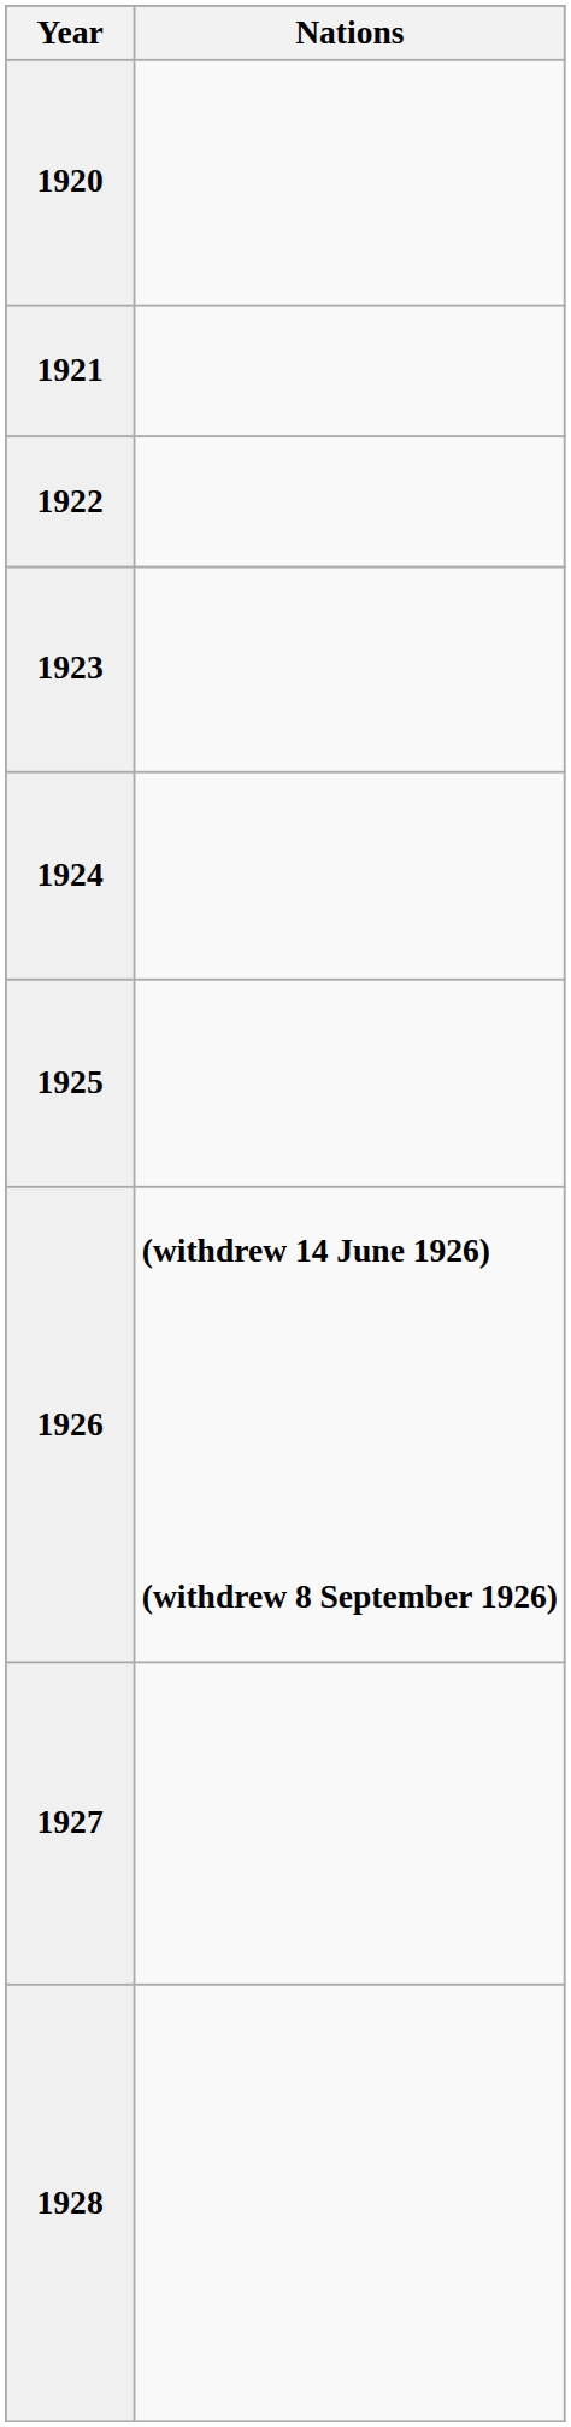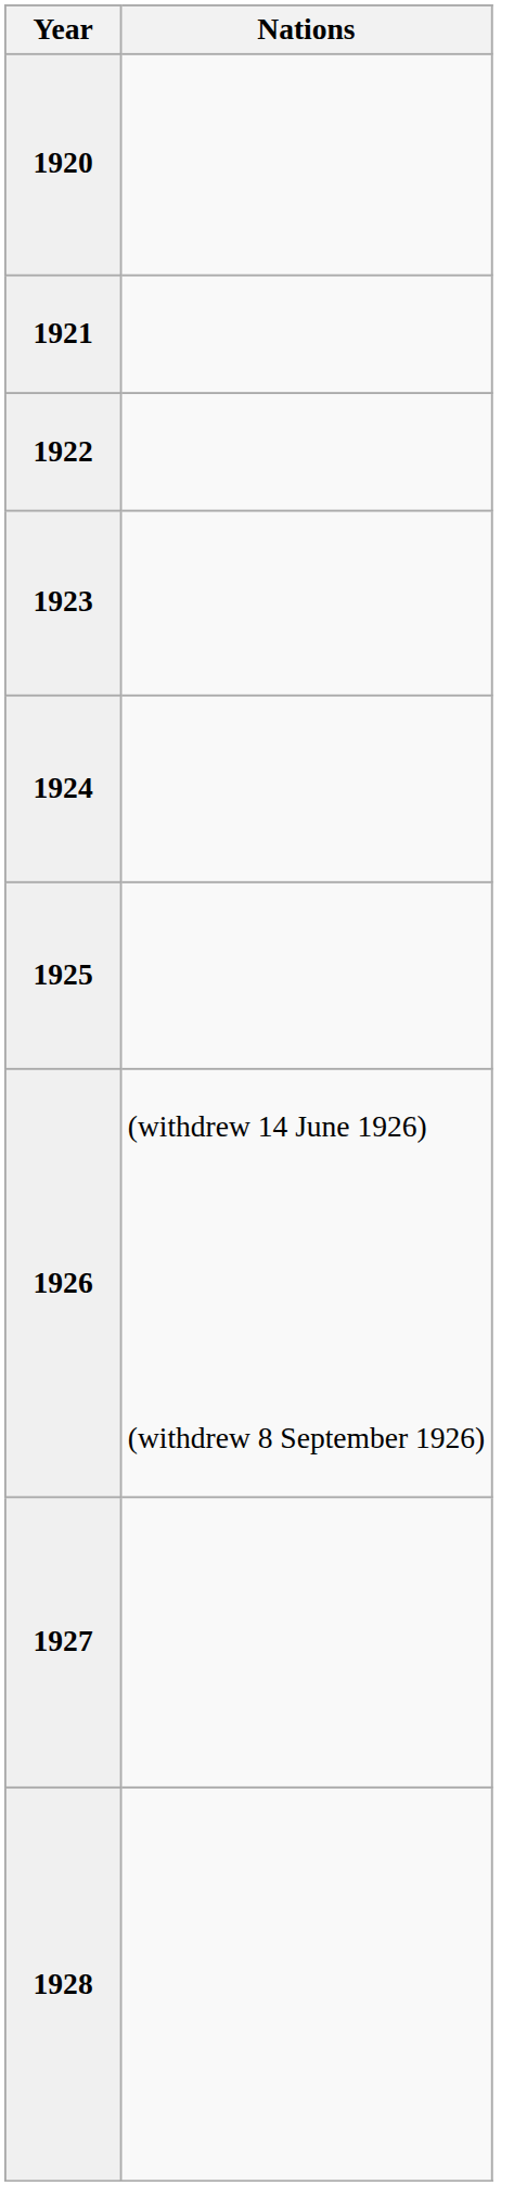1926 | Nations: bold -> normal
